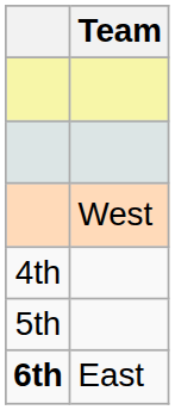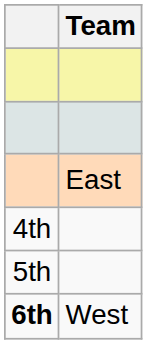row 4 | Team: West -> East
row 7 | Team: East -> West
